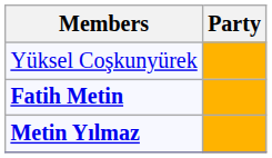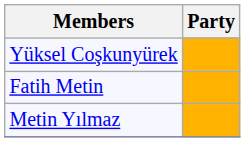Fatih Metin | Members: bold -> normal
Metin Yılmaz | Members: bold -> normal
